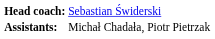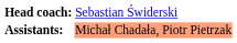Assistants: | column 2: no background -> lightsalmon background
